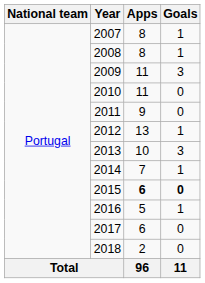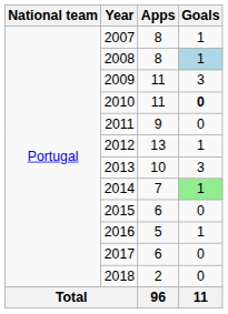2008 | Goals: no background -> lightblue background
2010 | Goals: normal -> bold
2014 | Goals: no background -> lightgreen background
2015 | Apps: bold -> normal
2015 | Goals: bold -> normal
